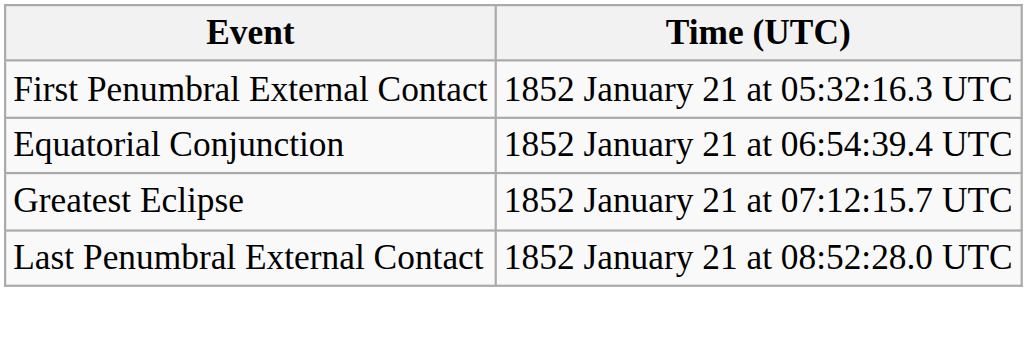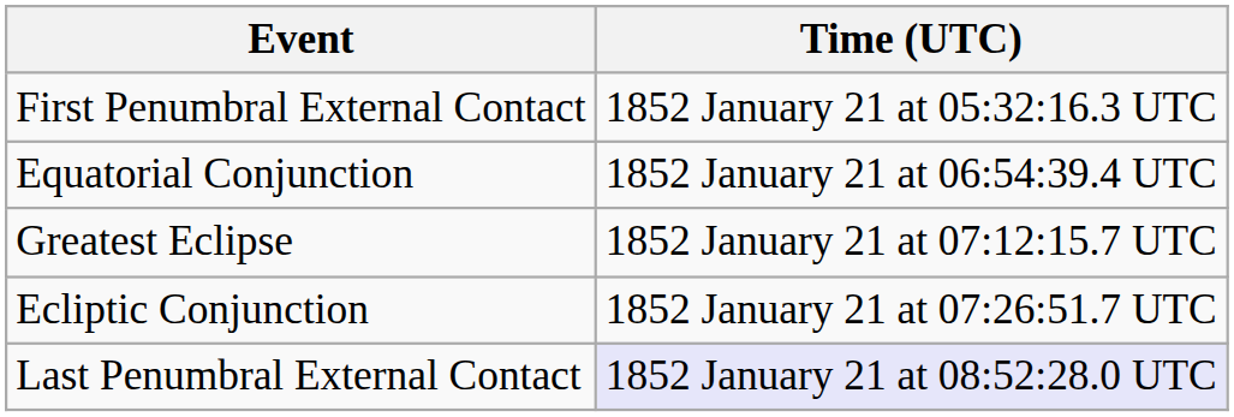+ row: Ecliptic Conjunction | 1852 January 21 at 07:26:51.7 UTC
Last Penumbral External Contact | Time (UTC): no background -> lavender background
